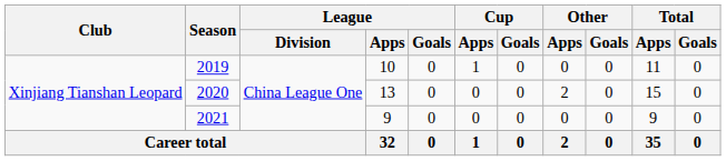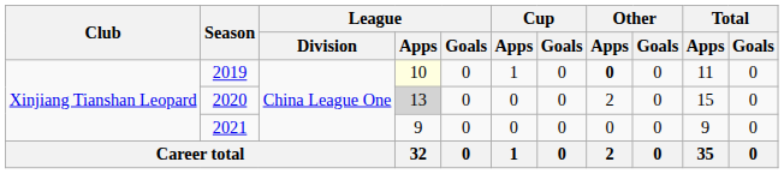2019 | League / Apps: no background -> lightyellow background
2019 | Other / Apps: normal -> bold
2020 | League / Apps: no background -> lightgrey background
